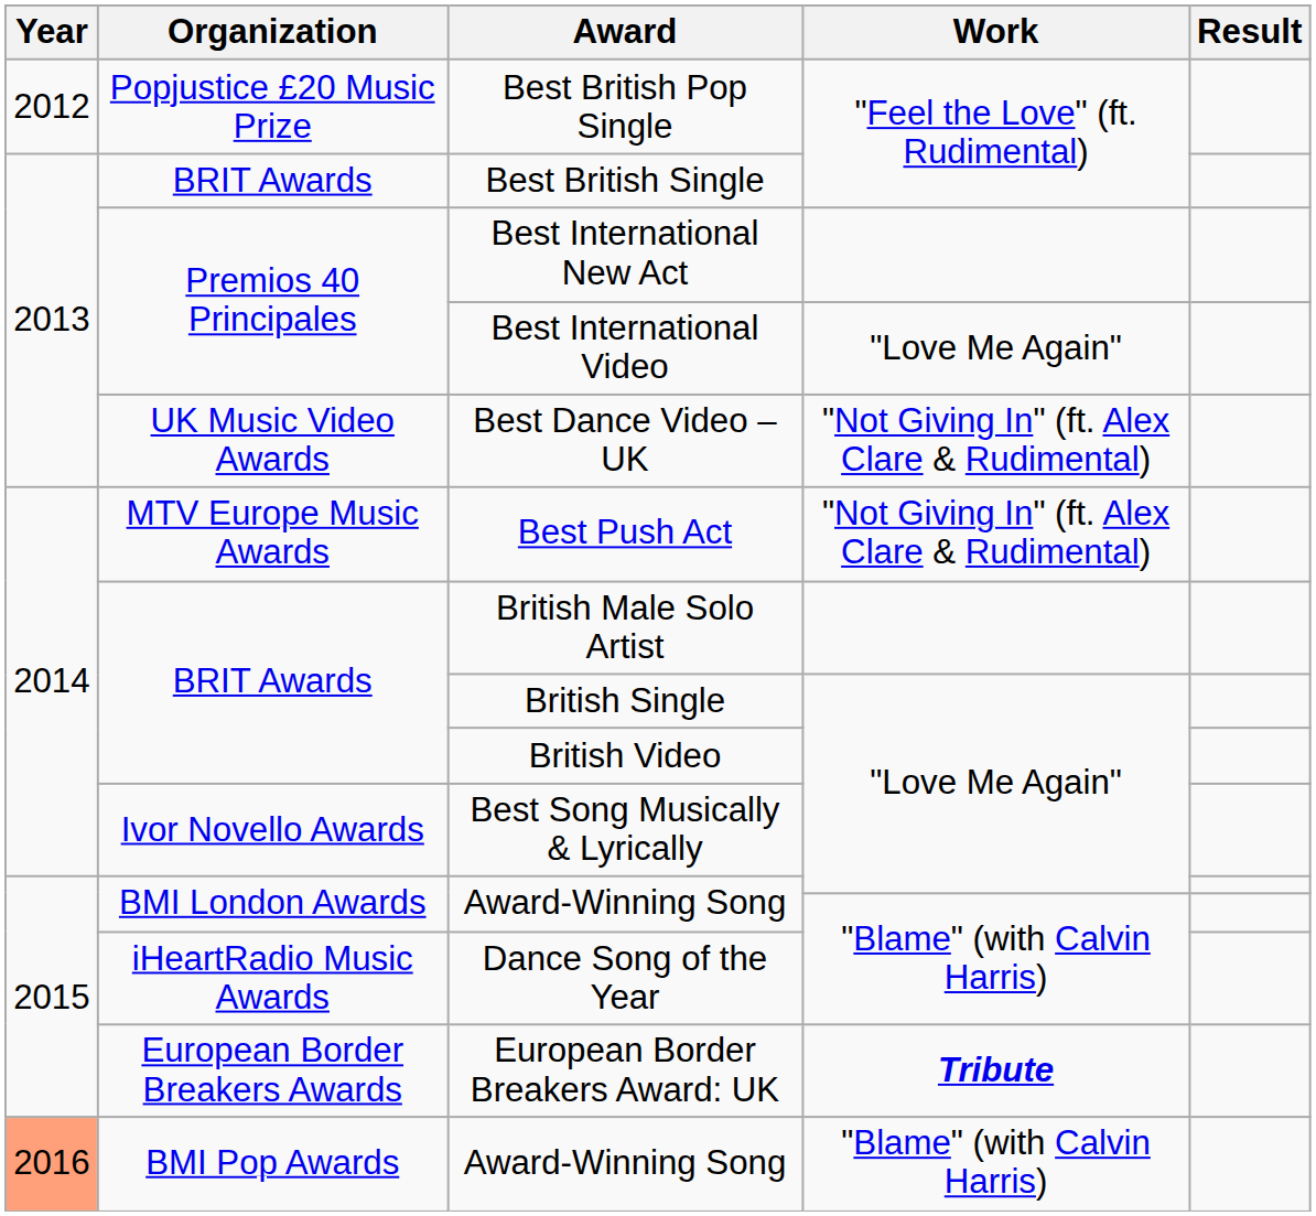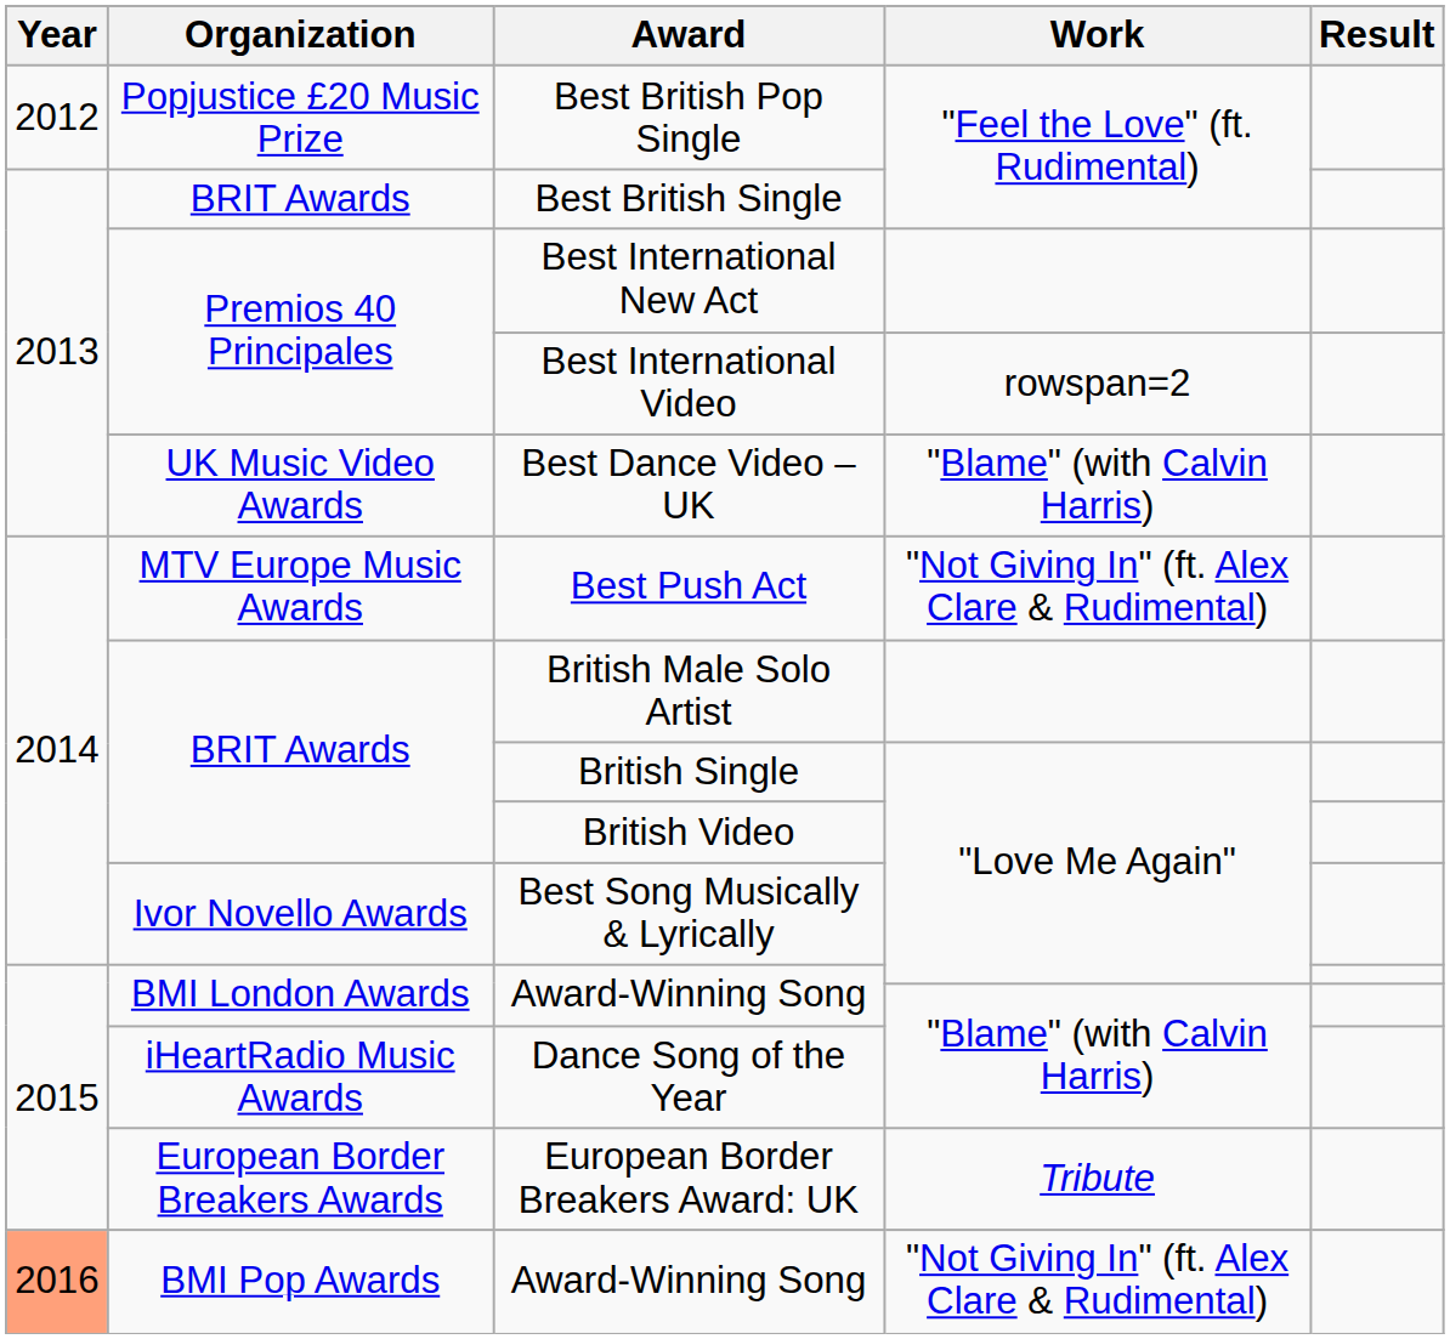Best International Video | Work: "Love Me Again" -> rowspan=2
Best Dance Video – UK | Work: "Not Giving In" (ft. Alex Clare & Rudimental) -> "Blame" (with Calvin Harris)
European Border Breakers Award: UK | Work: bold -> normal
BMI Pop Awards / Award-Winning Song | Work: "Blame" (with Calvin Harris) -> "Not Giving In" (ft. Alex Clare & Rudimental)
